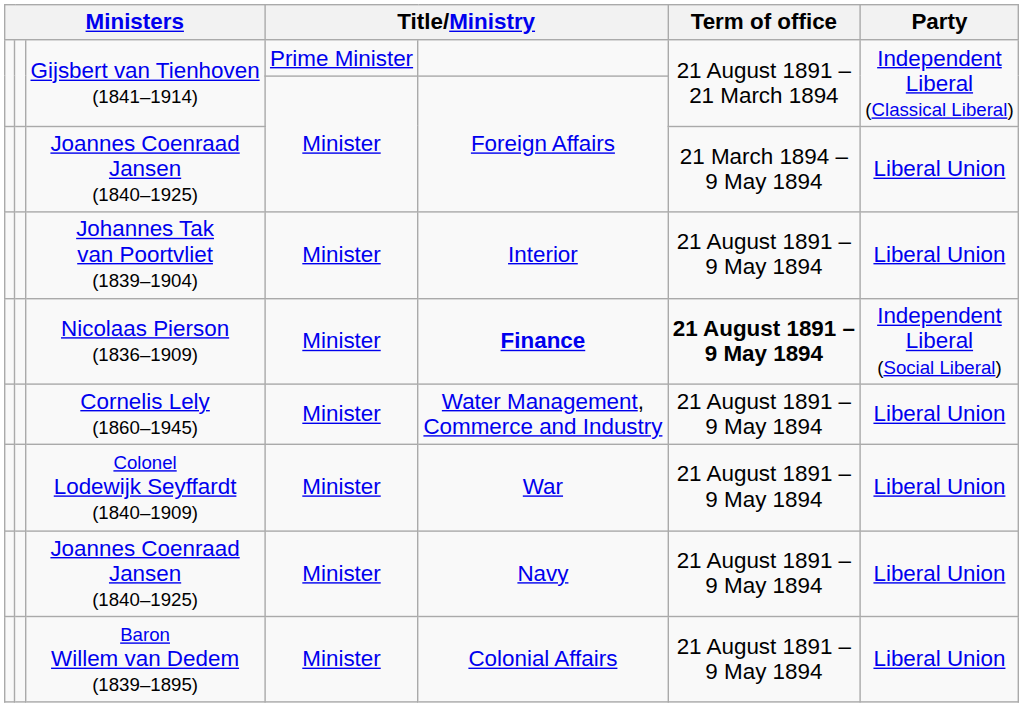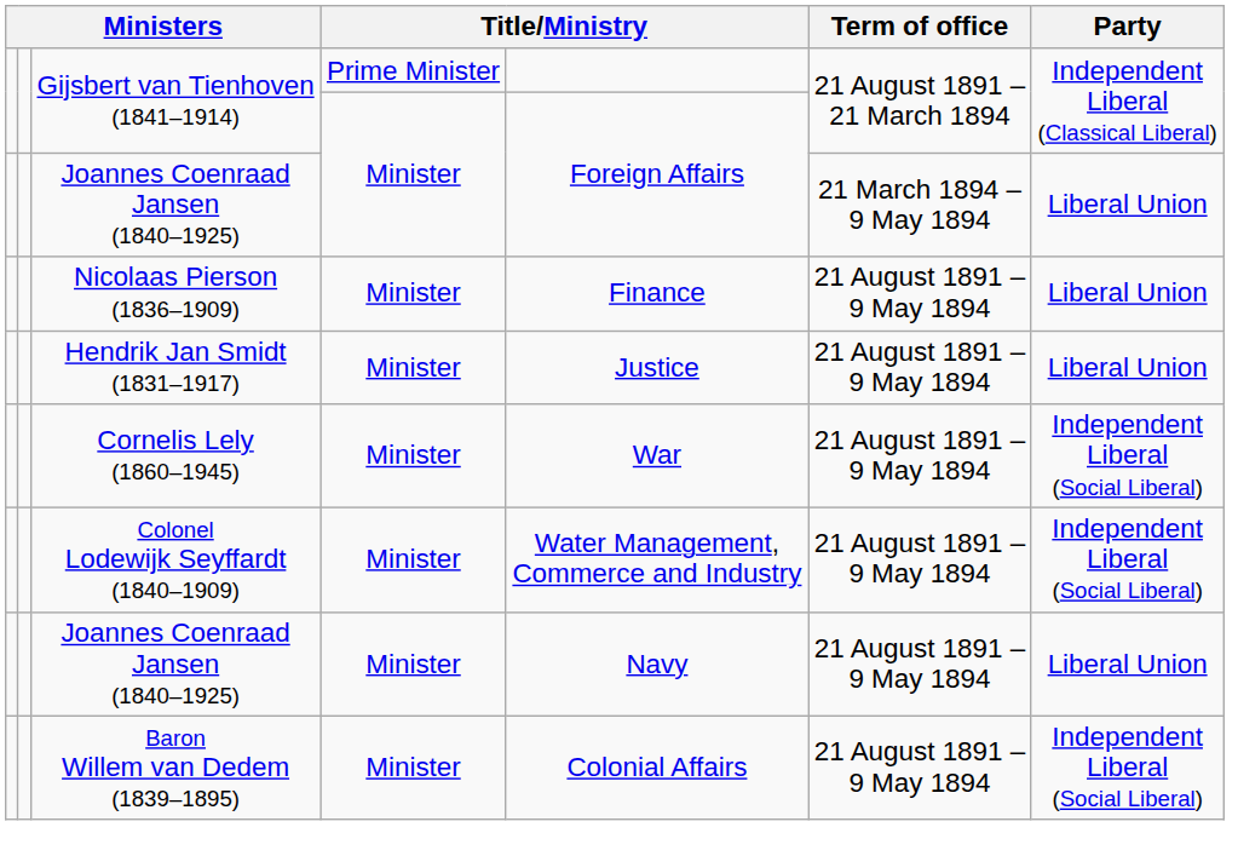- row: Johannes Tak van Poortvliet (1839–1904) | Minister | Interior | 21 August 1891 – 9 May 1894 | Liberal Union
Nicolaas Pierson (1836–1909) | column 5: bold -> normal
Nicolaas Pierson (1836–1909) | Term of office: bold -> normal
Nicolaas Pierson (1836–1909) | Party: Independent Liberal (Social Liberal) -> Liberal Union
+ row: Hendrik Jan Smidt (1831–1917) | Minister | Justice | 21 August 1891 – 9 May 1894 | Liberal Union
Cornelis Lely (1860–1945) | column 5: Water Management, Commerce and Industry -> War
Cornelis Lely (1860–1945) | Party: Liberal Union -> Independent Liberal (Social Liberal)
Colonel Lodewijk Seyffardt (1840–1909) | column 5: War -> Water Management, Commerce and Industry
Colonel Lodewijk Seyffardt (1840–1909) | Party: Liberal Union -> Independent Liberal (Social Liberal)
Baron Willem van Dedem (1839–1895) | Party: Liberal Union -> Independent Liberal (Social Liberal)
